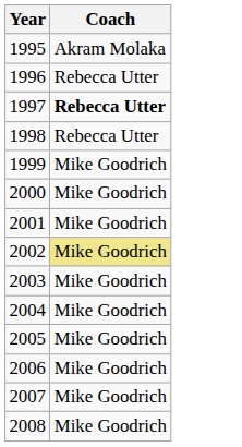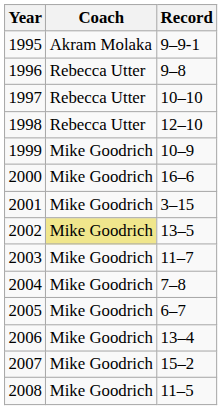+ column: Record | 9–9-1 | 9–8 | 10–10 | 12–10 | 10–9 | 16–6 | 3–15 | 13–5 | 11–7 | 7–8 | 6–7 | 13–4 | 15–2 | 11–5
1997 | Coach: bold -> normal
